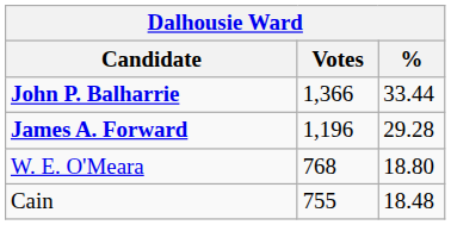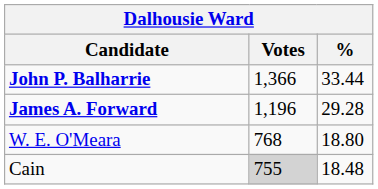Cain | Votes: no background -> lightgrey background
